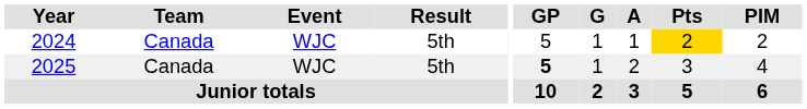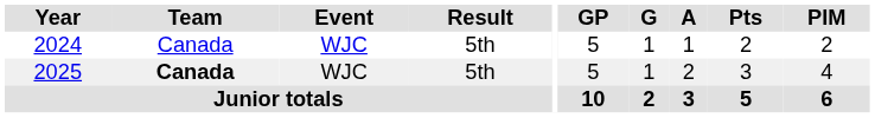2024 | Pts: gold background -> no background
2025 | Team: normal -> bold
2025 | GP: bold -> normal
